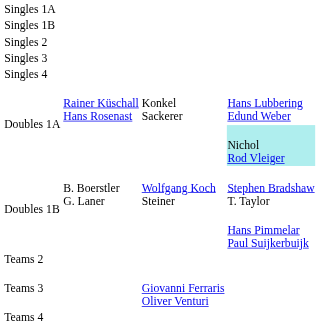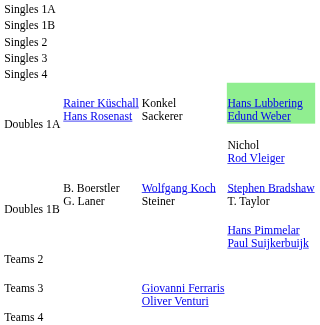Doubles 1A / Hans Lubbering Edund Weber | column 4: no background -> lightgreen background
Doubles 1A / Nichol Rod Vleiger | column 4: paleturquoise background -> no background
